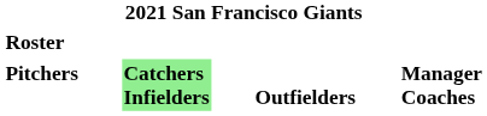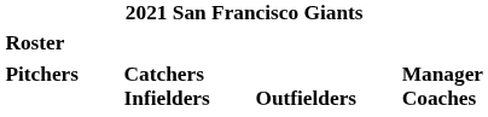Pitchers | column 2: lightgreen background -> no background
